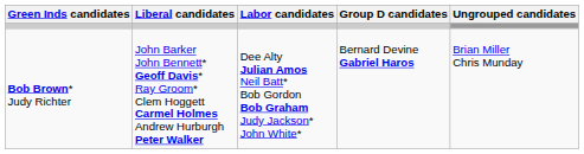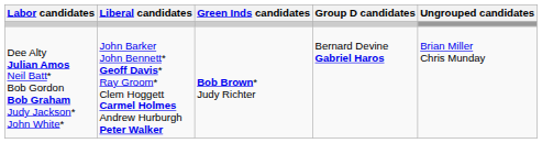columns swapped: Labor candidates <-> Green Inds candidates
